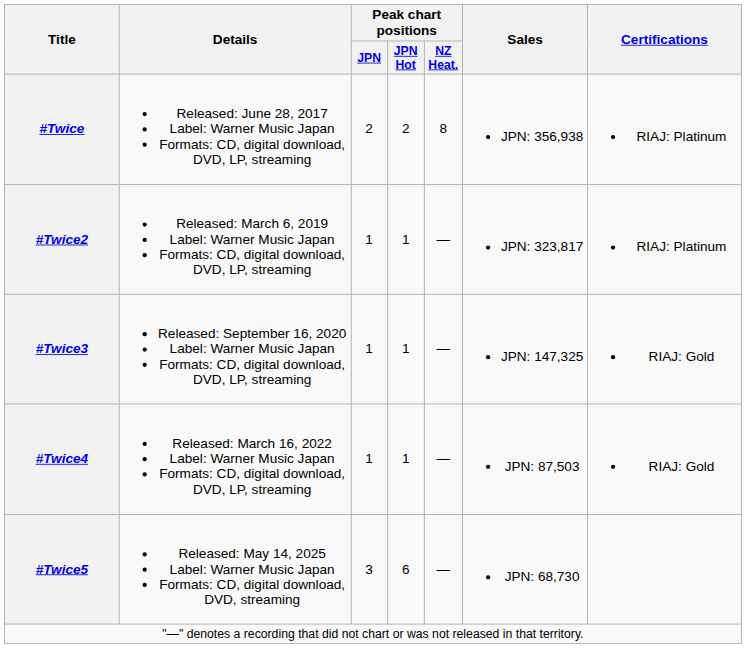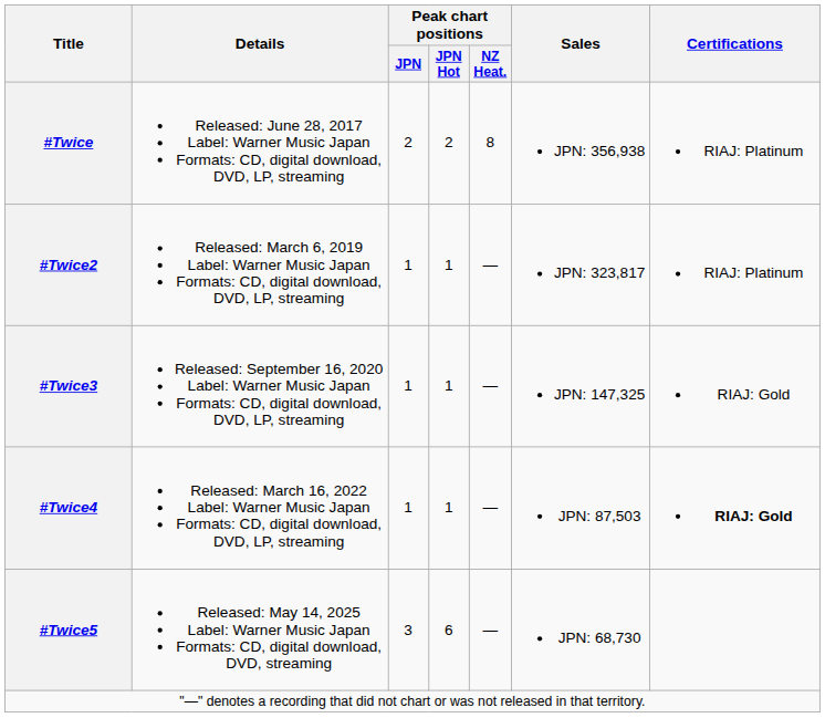#Twice4 | Certifications: normal -> bold
